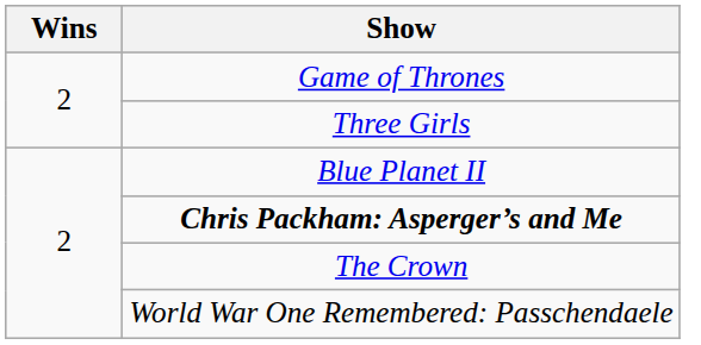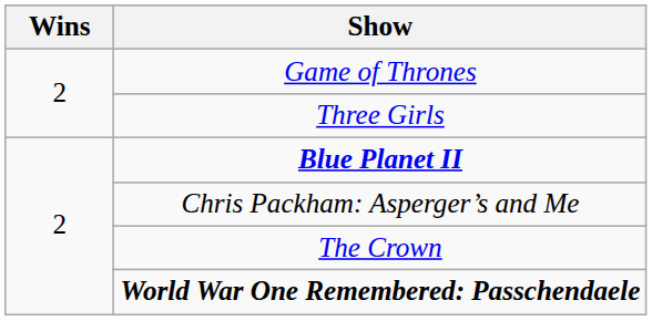Blue Planet II | Show: normal -> bold
Chris Packham: Asperger’s and Me | Show: bold -> normal
World War One Remembered: Passchendaele | Show: normal -> bold
